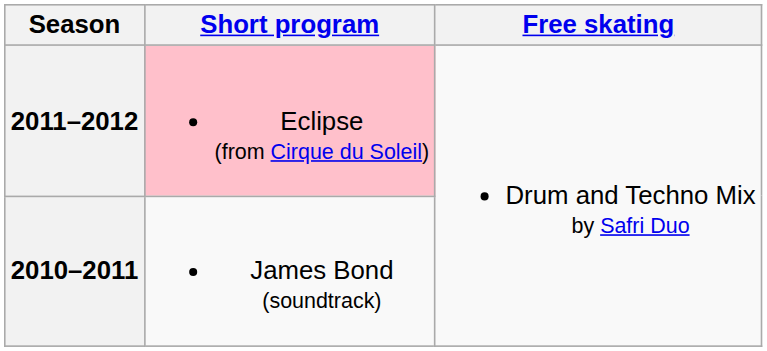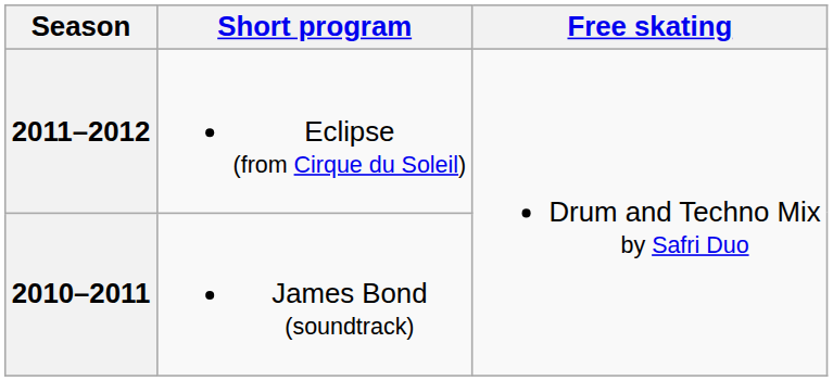2011–2012 | Short program: pink background -> no background
